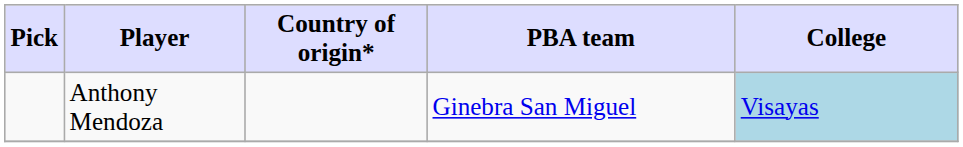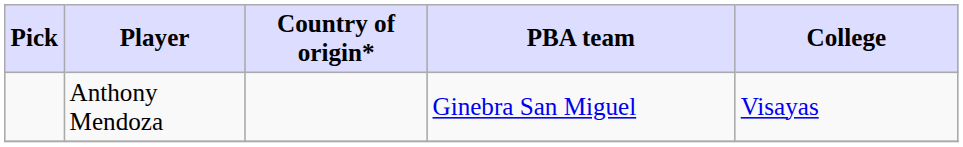Anthony Mendoza | College: lightblue background -> no background
